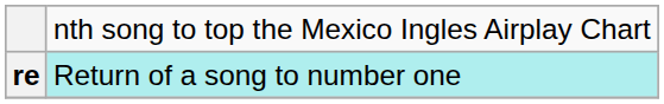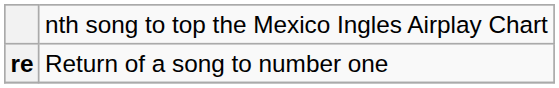re | column 2: paleturquoise background -> no background
